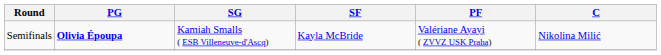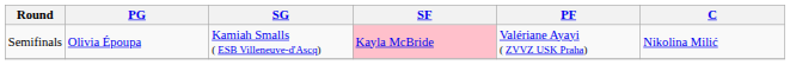Semifinals | PG: bold -> normal
Semifinals | SF: no background -> pink background
